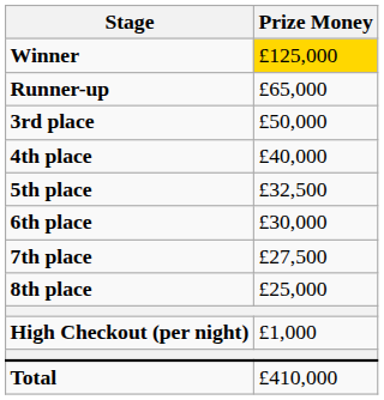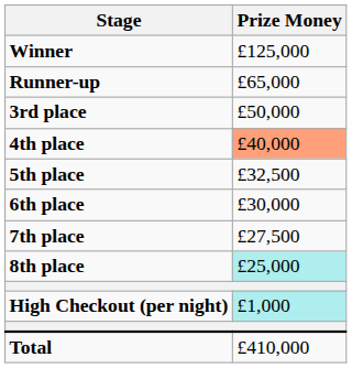Winner | Prize Money: gold background -> no background
4th place | Prize Money: no background -> lightsalmon background
8th place | Prize Money: no background -> paleturquoise background
High Checkout (per night) | Prize Money: no background -> paleturquoise background
